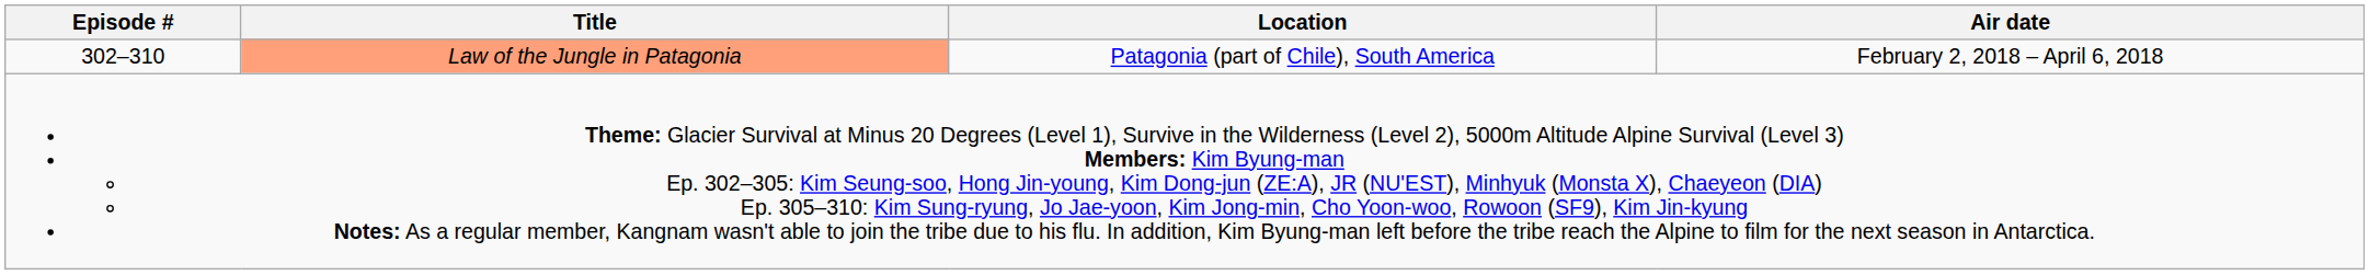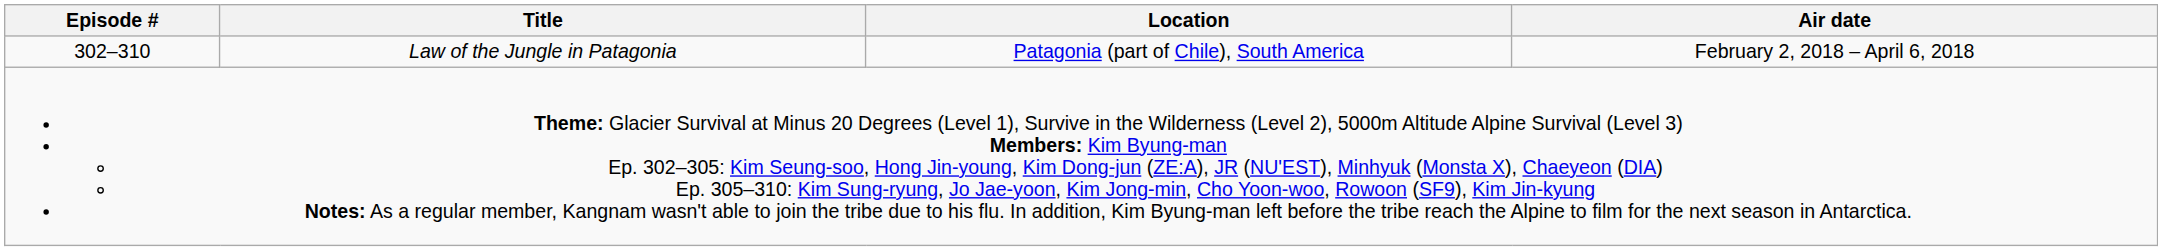302–310 | Title: lightsalmon background -> no background
